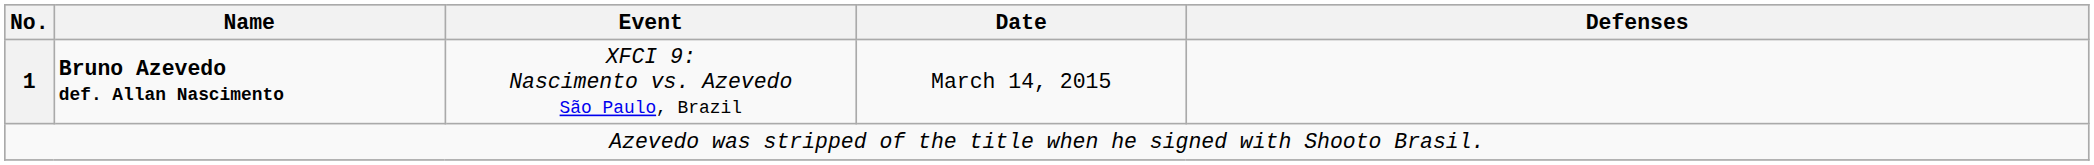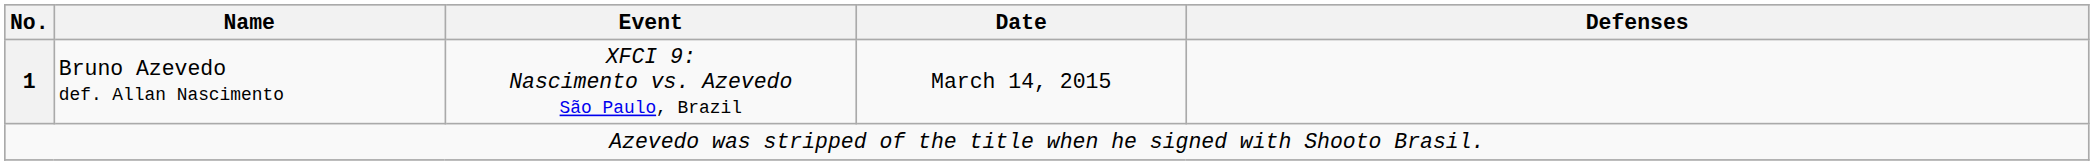1 | Name: bold -> normal
